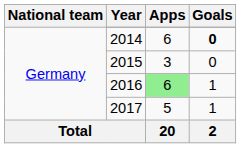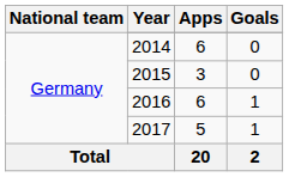2014 | Goals: bold -> normal
2016 | Apps: lightgreen background -> no background
